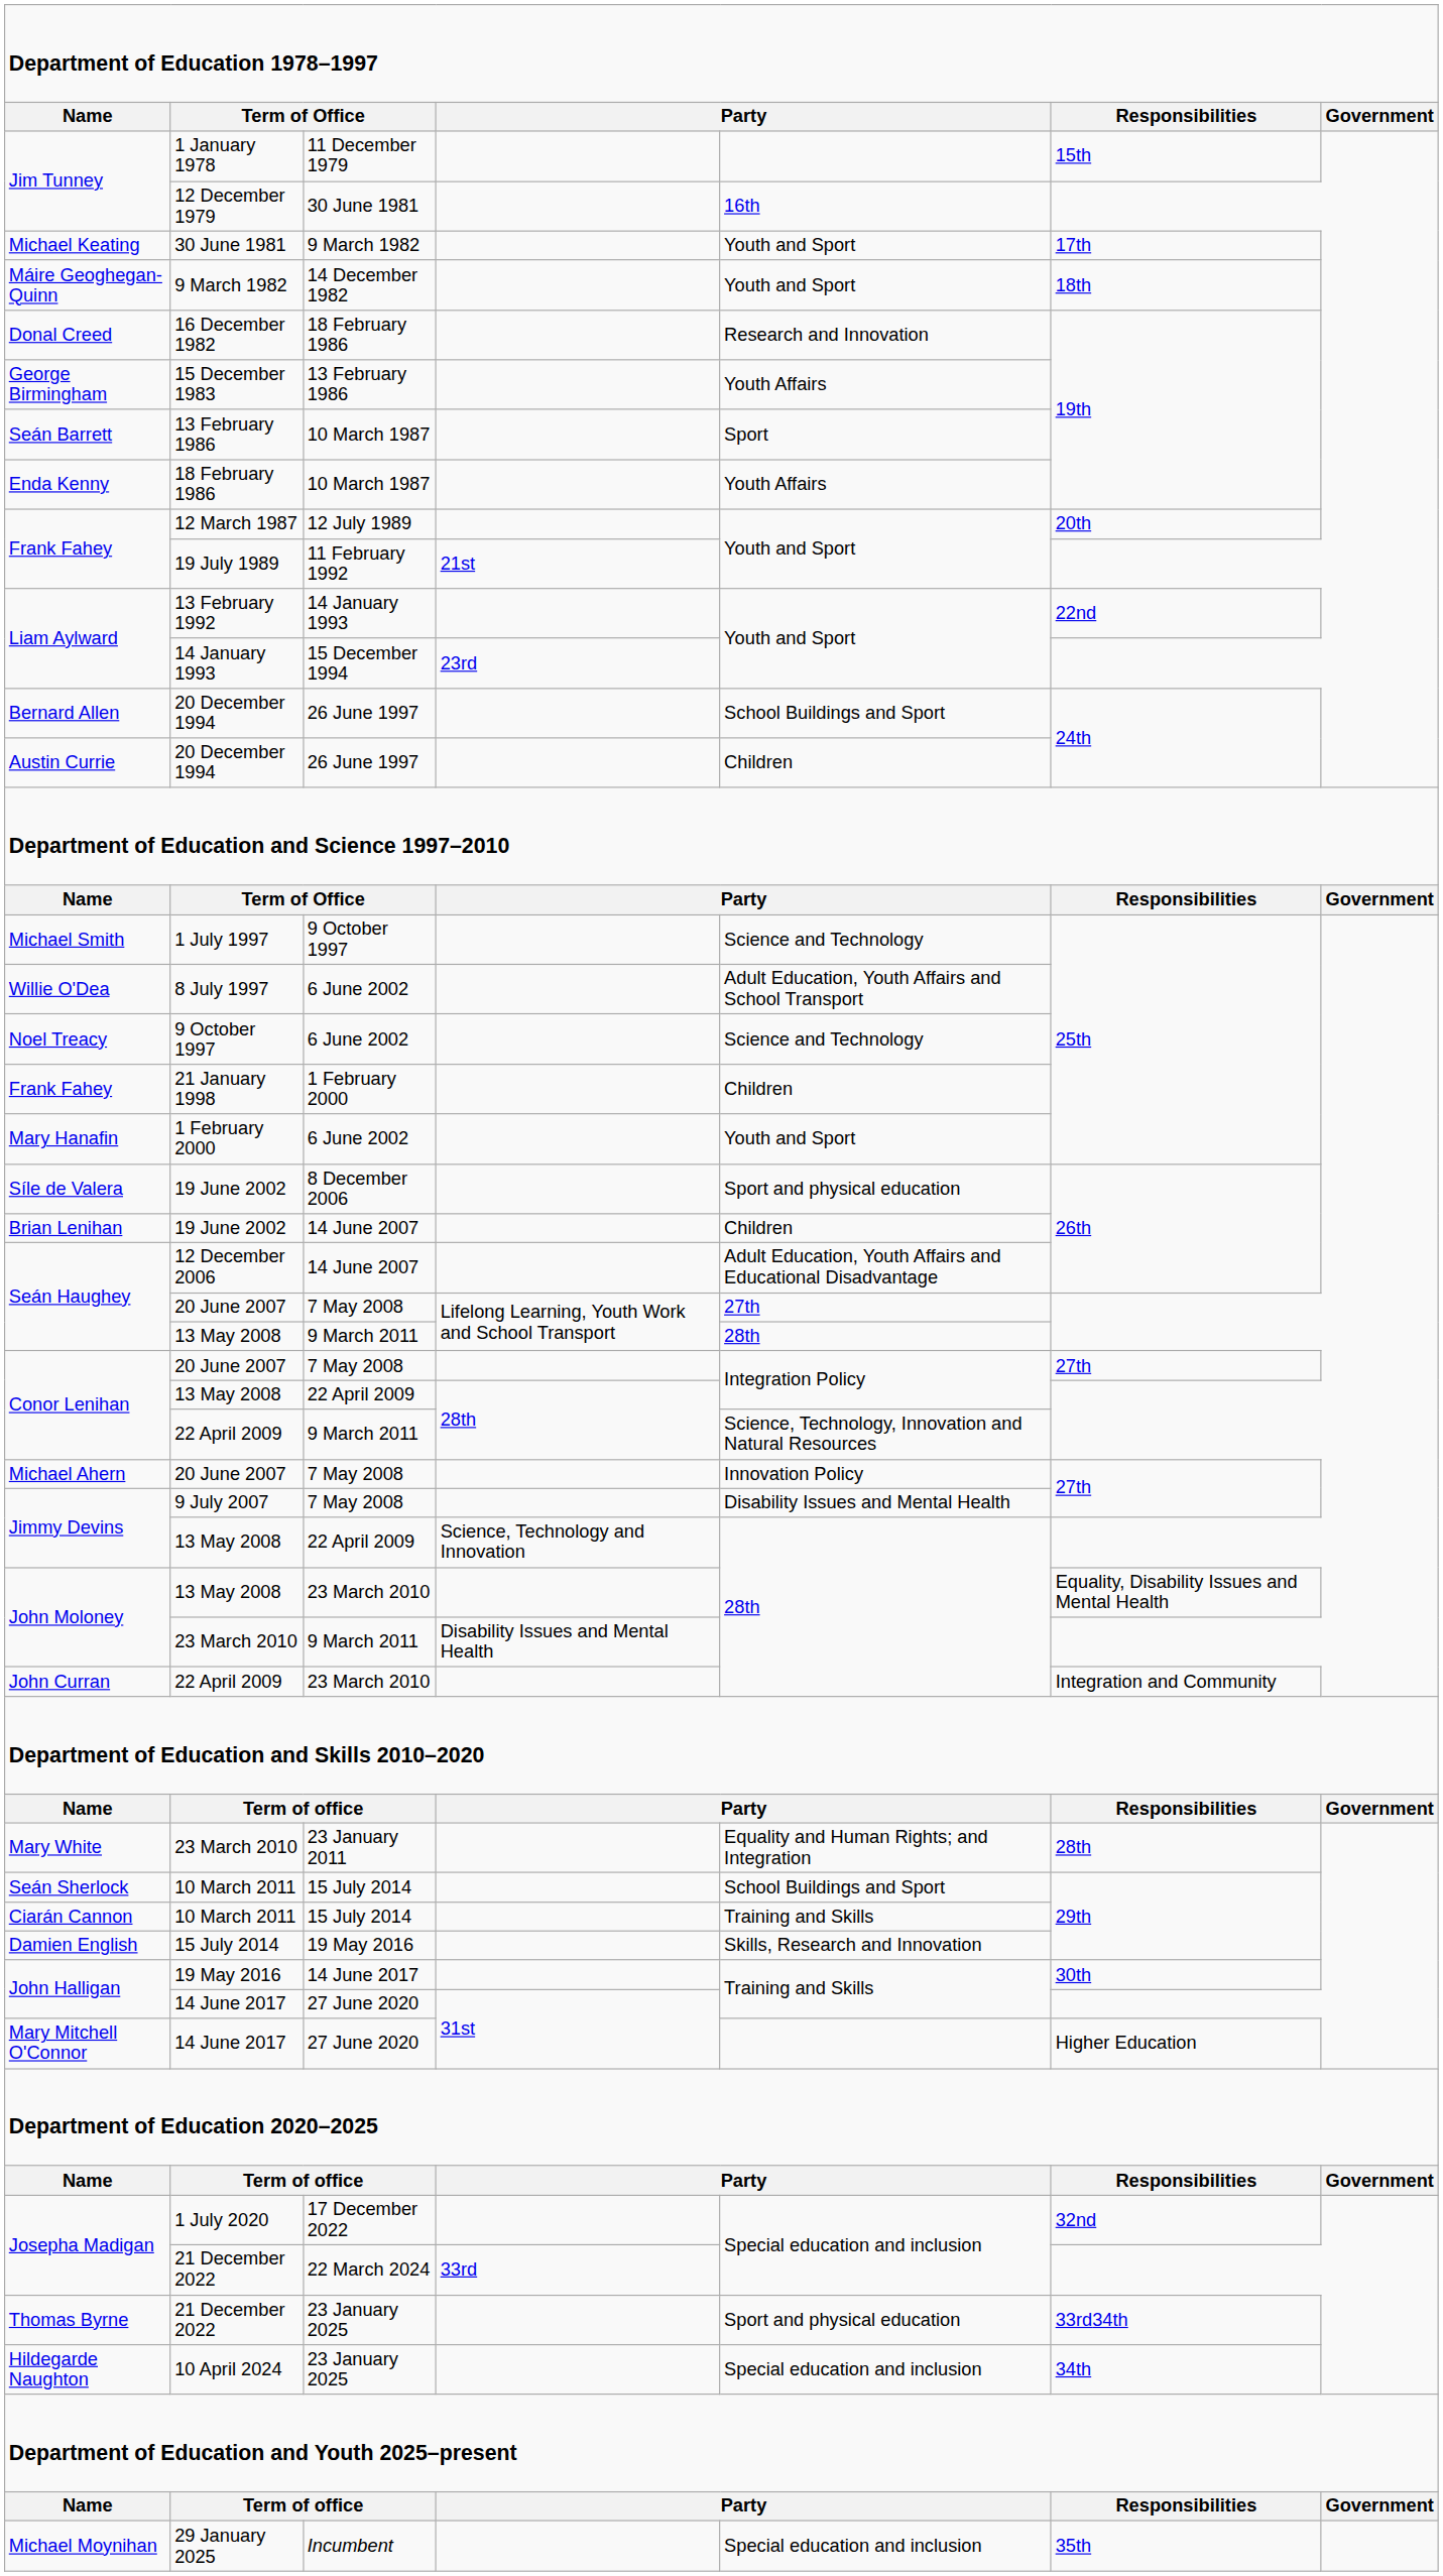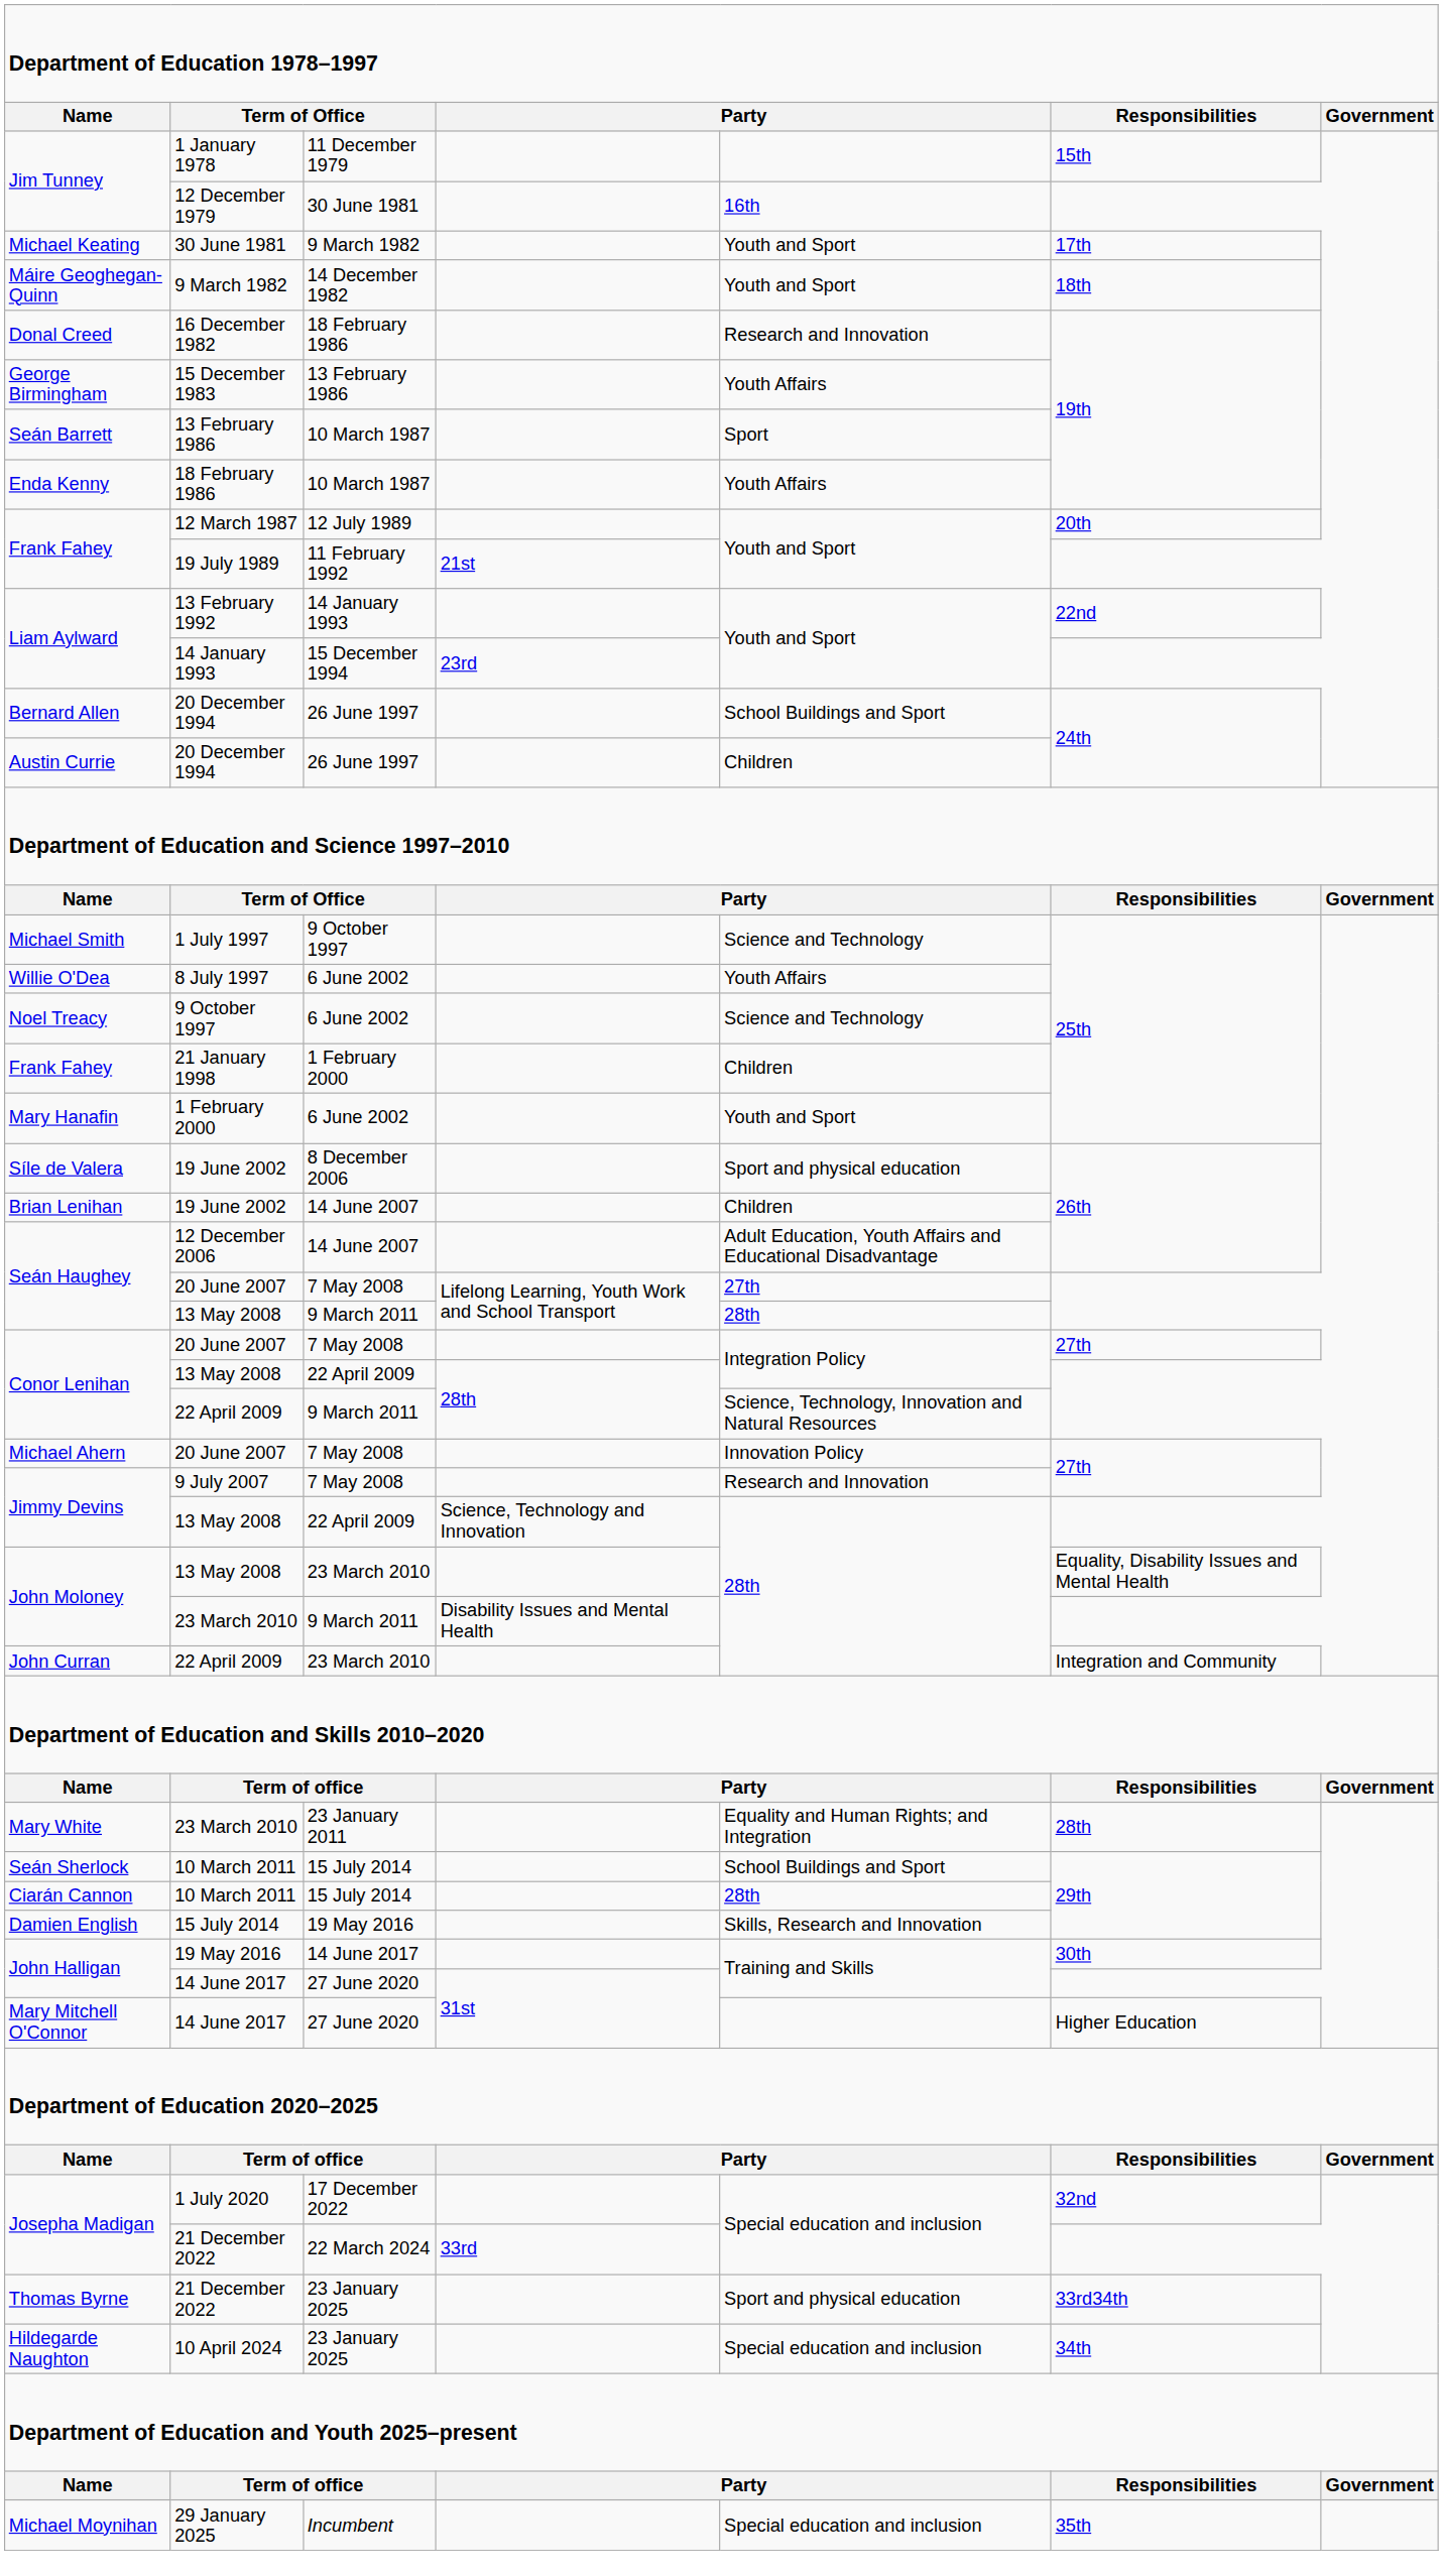Willie O'Dea | column 5: Adult Education, Youth Affairs and School Transport -> Youth Affairs
Jimmy Devins / 9 July 2007 | column 5: Disability Issues and Mental Health -> Research and Innovation
Ciarán Cannon | column 5: Training and Skills -> 28th
